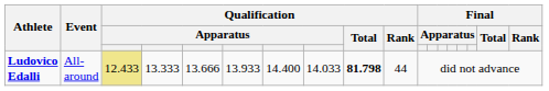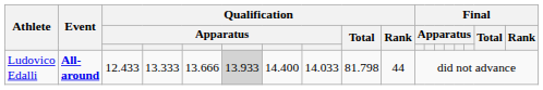row 4 | Athlete: bold -> normal
row 4 | Event: normal -> bold
row 4 | column 3: khaki background -> no background
row 4 | column 6: no background -> lightgrey background
row 4 | Qualification / Total: bold -> normal
